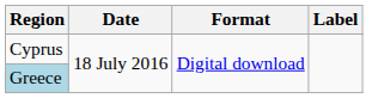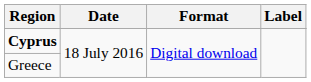Cyprus | Region: normal -> bold
Greece | Region: lightblue background -> no background
